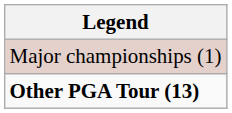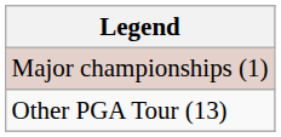row 3 | column 1: bold -> normal
